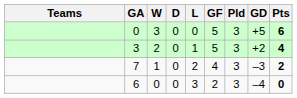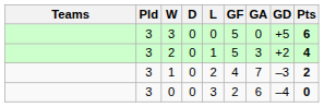columns swapped: Pld <-> GA
